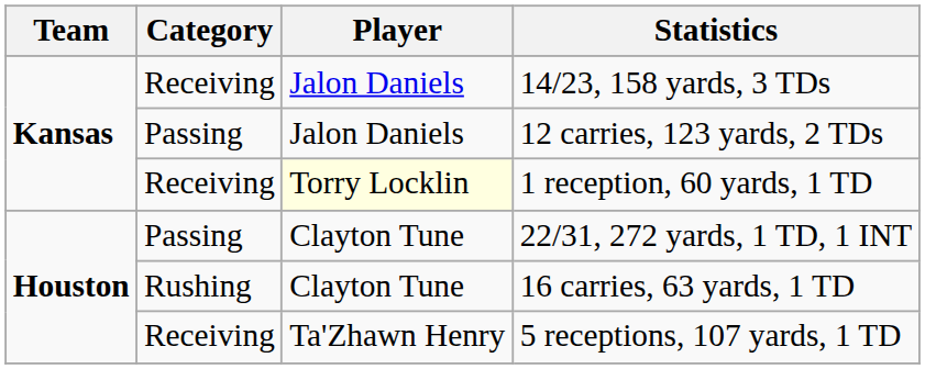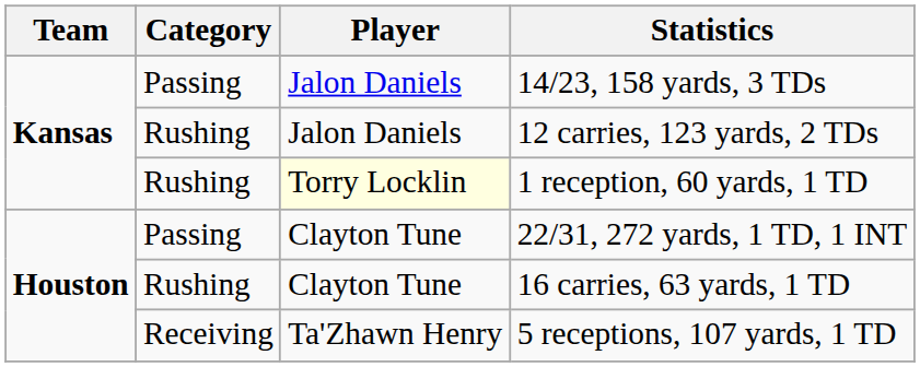14/23, 158 yards, 3 TDs | Category: Receiving -> Passing
12 carries, 123 yards, 2 TDs | Category: Passing -> Rushing
1 reception, 60 yards, 1 TD | Category: Receiving -> Rushing
